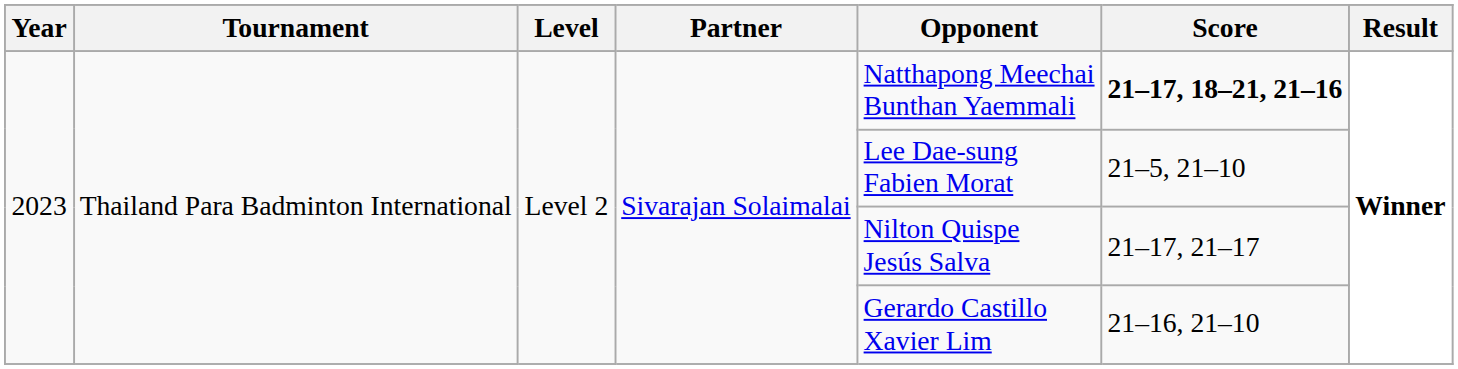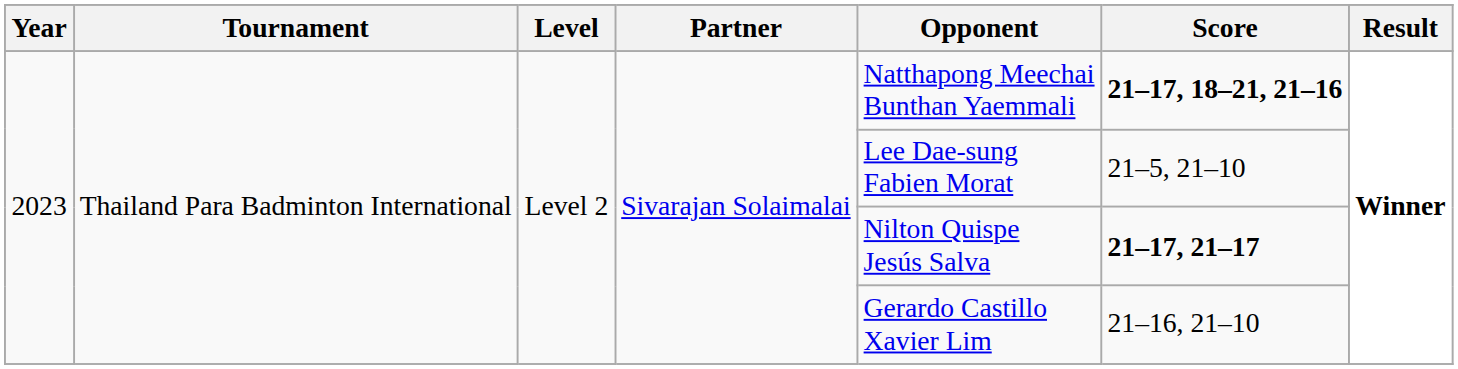row 4 | Score: normal -> bold
